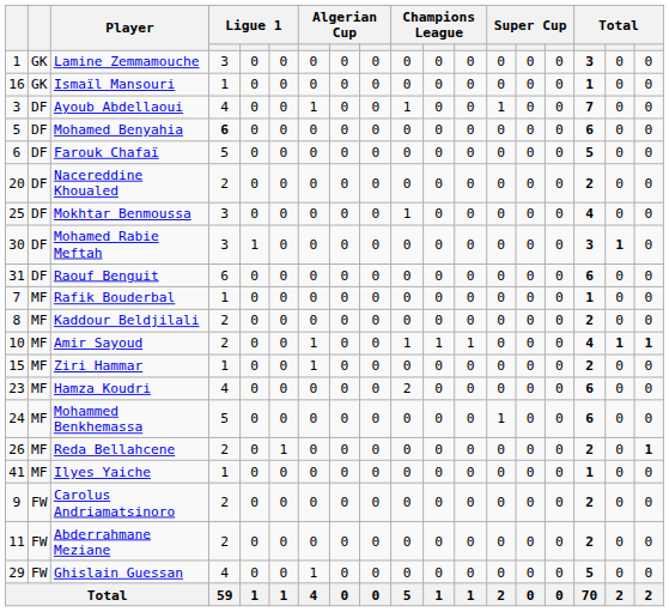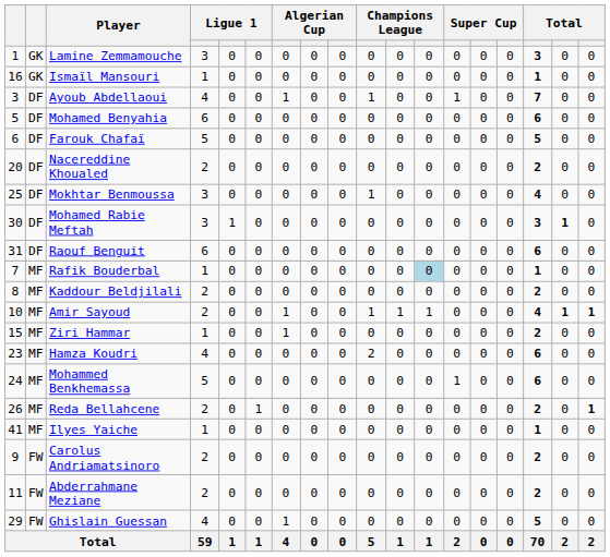Mohamed Benyahia | column 4: bold -> normal
Rafik Bouderbal | column 12: no background -> lightblue background
